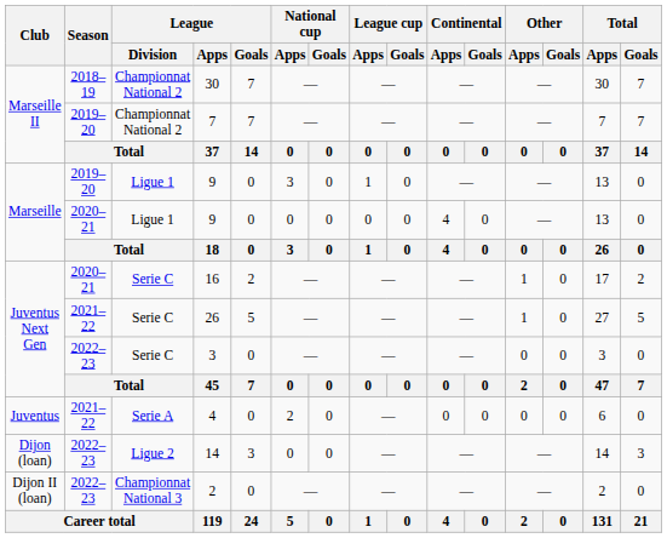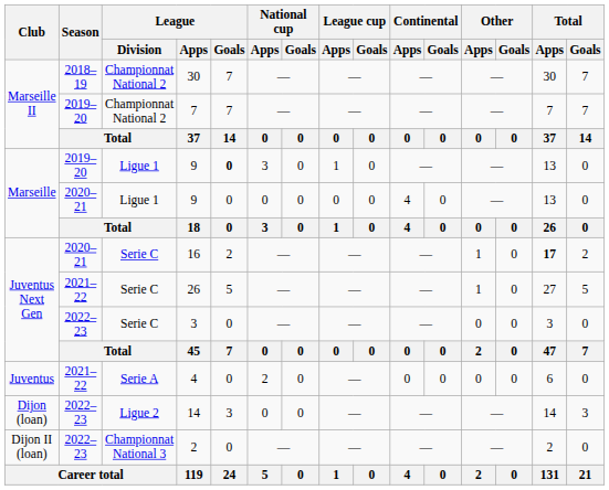2019–20 / 9 | League / Goals: normal -> bold
16 | Total / Apps: normal -> bold
